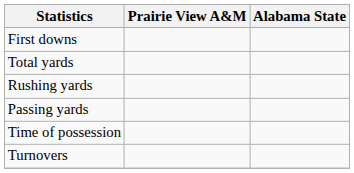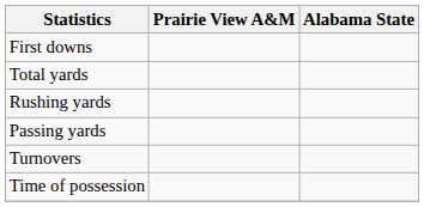rows swapped: Turnovers <-> Time of possession
